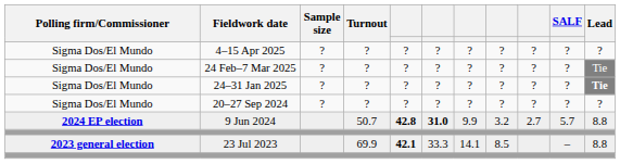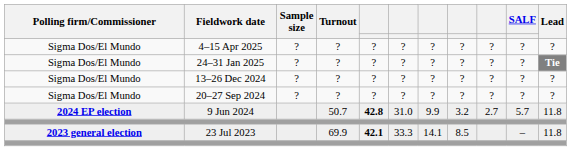- row: Sigma Dos/El Mundo | 24 Feb–7 Mar 2025 | ? | ? | ? | ? | ? | ? | ? | ? | Tie
+ row: Sigma Dos/El Mundo | 13–26 Dec 2024 | ? | ? | ? | ? | ? | ? | ? | ? | ?
9 Jun 2024 | column 6: bold -> normal
9 Jun 2024 | Lead: 8.8 -> 11.8
23 Jul 2023 | Lead: 8.8 -> 11.8
